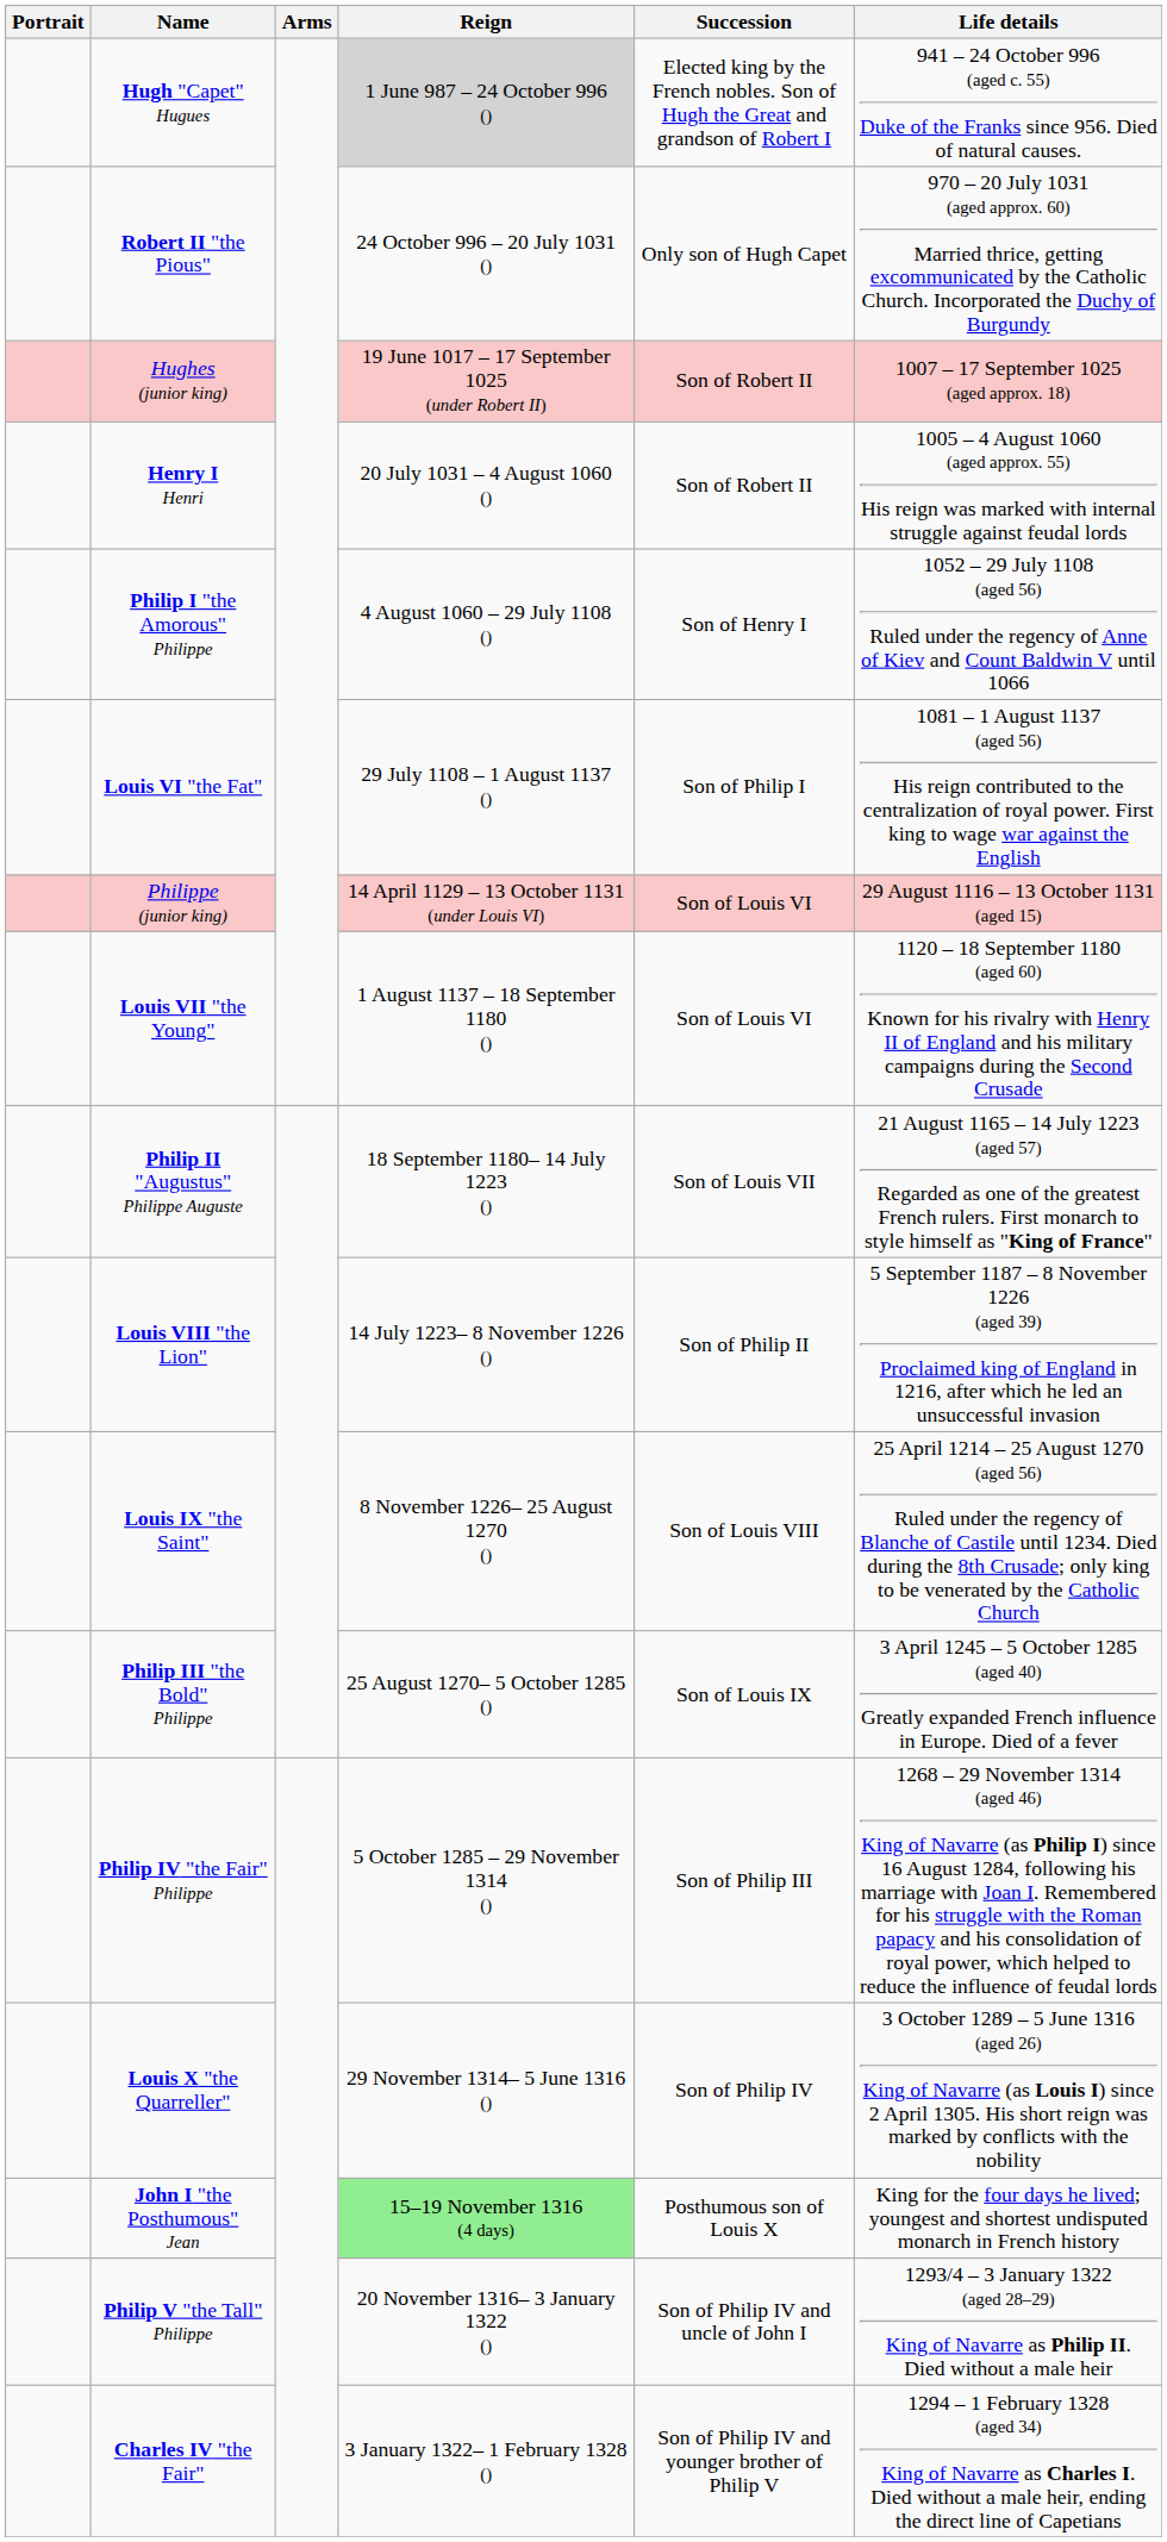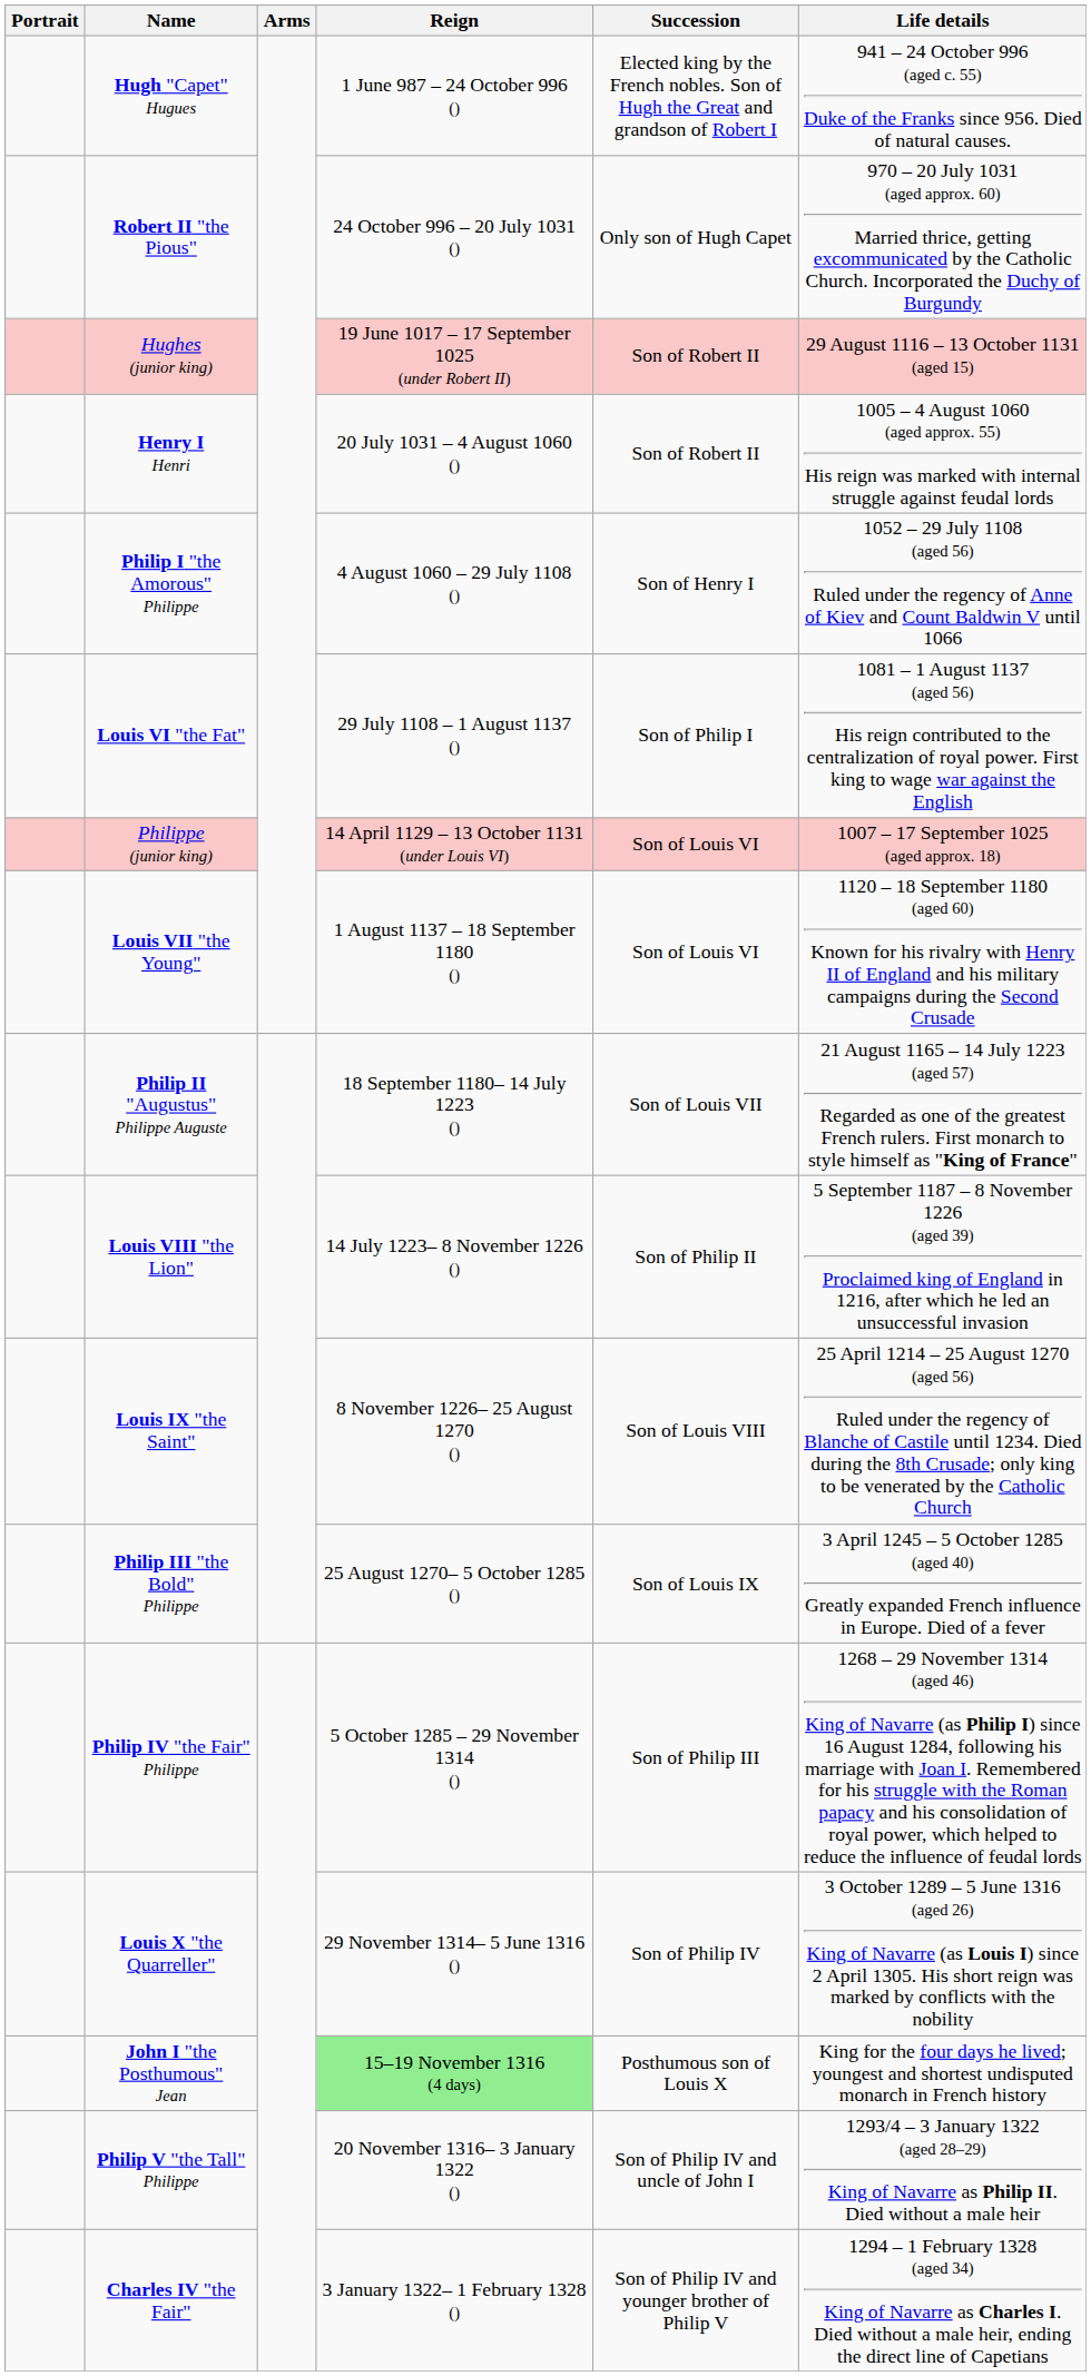Hugh "Capet" Hugues | Reign: lightgrey background -> no background
Hughes (junior king) | Life details: 1007 – 17 September 1025 (aged approx. 18) -> 29 August 1116 – 13 October 1131 (aged 15)
Philippe (junior king) | Life details: 29 August 1116 – 13 October 1131 (aged 15) -> 1007 – 17 September 1025 (aged approx. 18)
